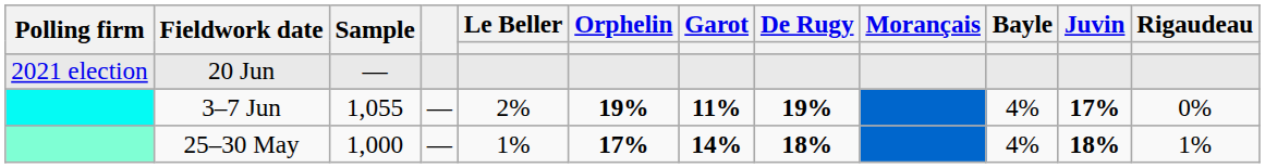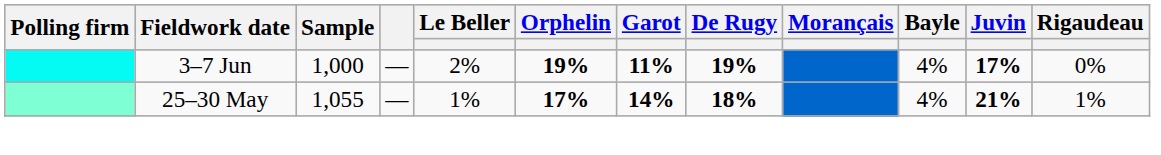- row: 2021 election | 20 Jun | —
3–7 Jun | Sample: 1,055 -> 1,000
25–30 May | Sample: 1,000 -> 1,055
25–30 May | Juvin: 18% -> 21%
